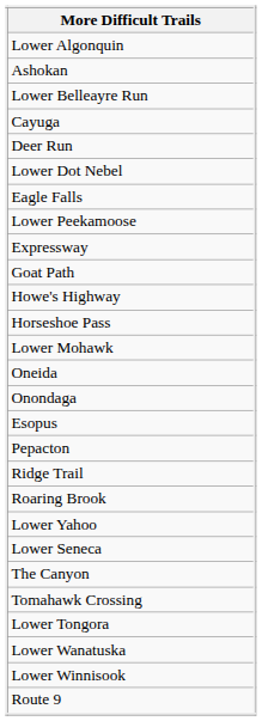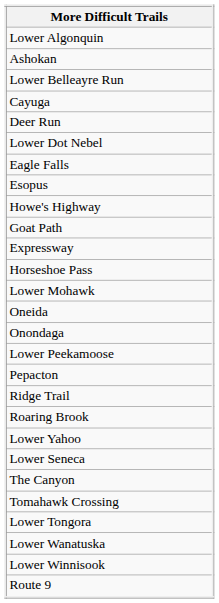row 9 | column 1: Lower Peekamoose -> Esopus
row 10 | column 1: Expressway -> Howe's Highway
row 12 | column 1: Howe's Highway -> Expressway
row 17 | column 1: Esopus -> Lower Peekamoose
